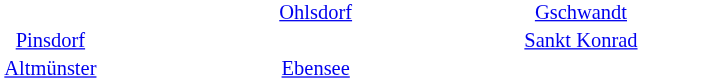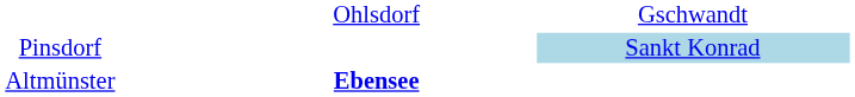Pinsdorf | column 3: no background -> lightblue background
Altmünster | column 2: normal -> bold
